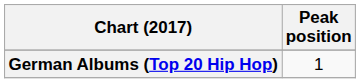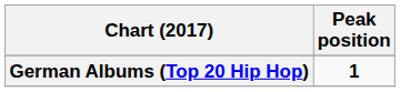German Albums (Top 20 Hip Hop) | Peak position: normal -> bold
